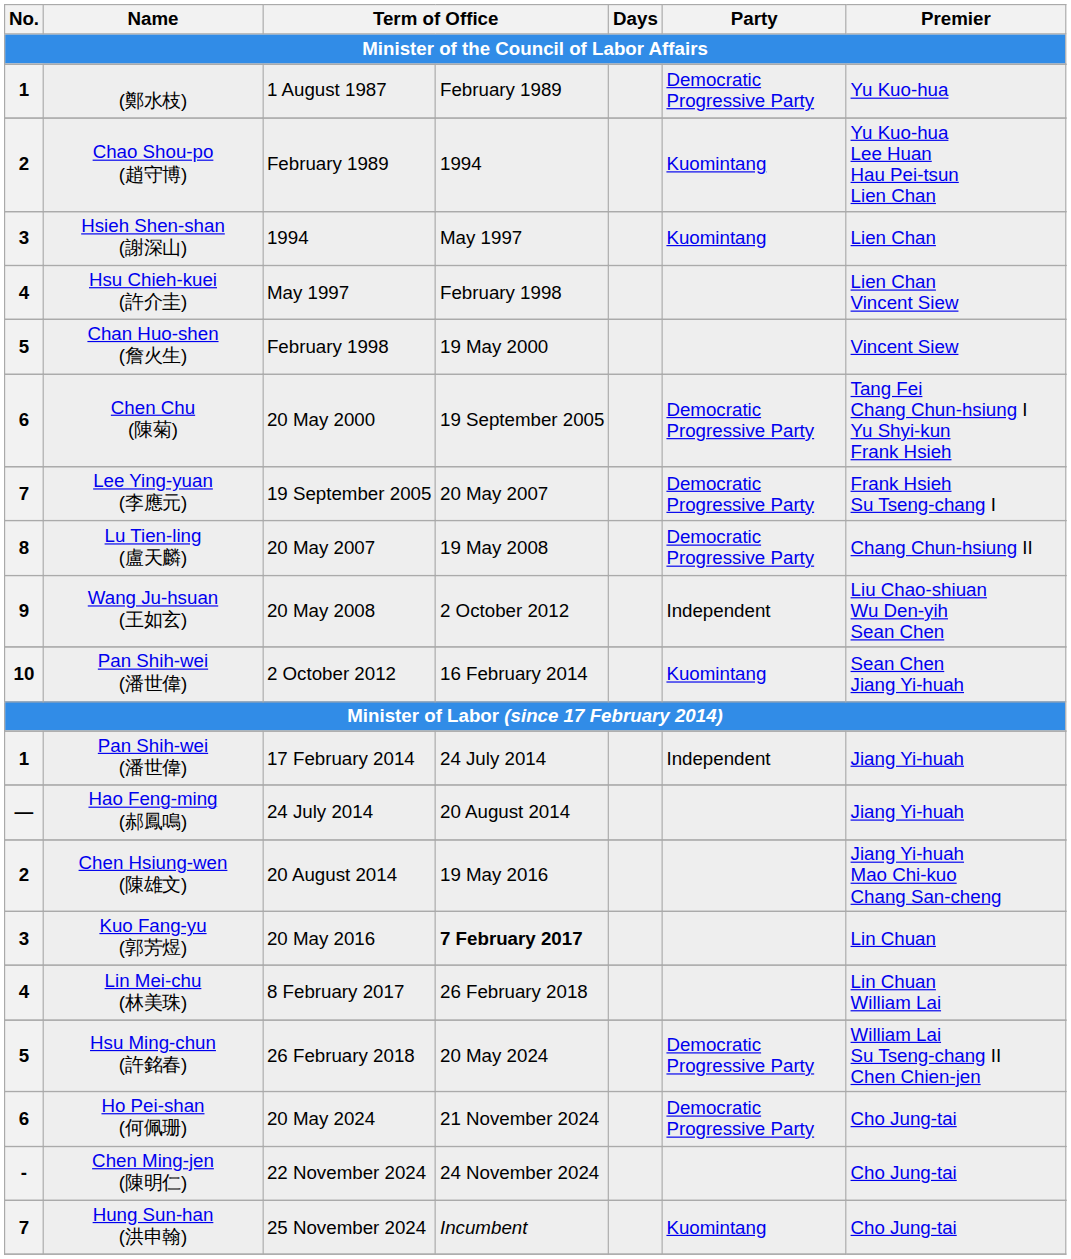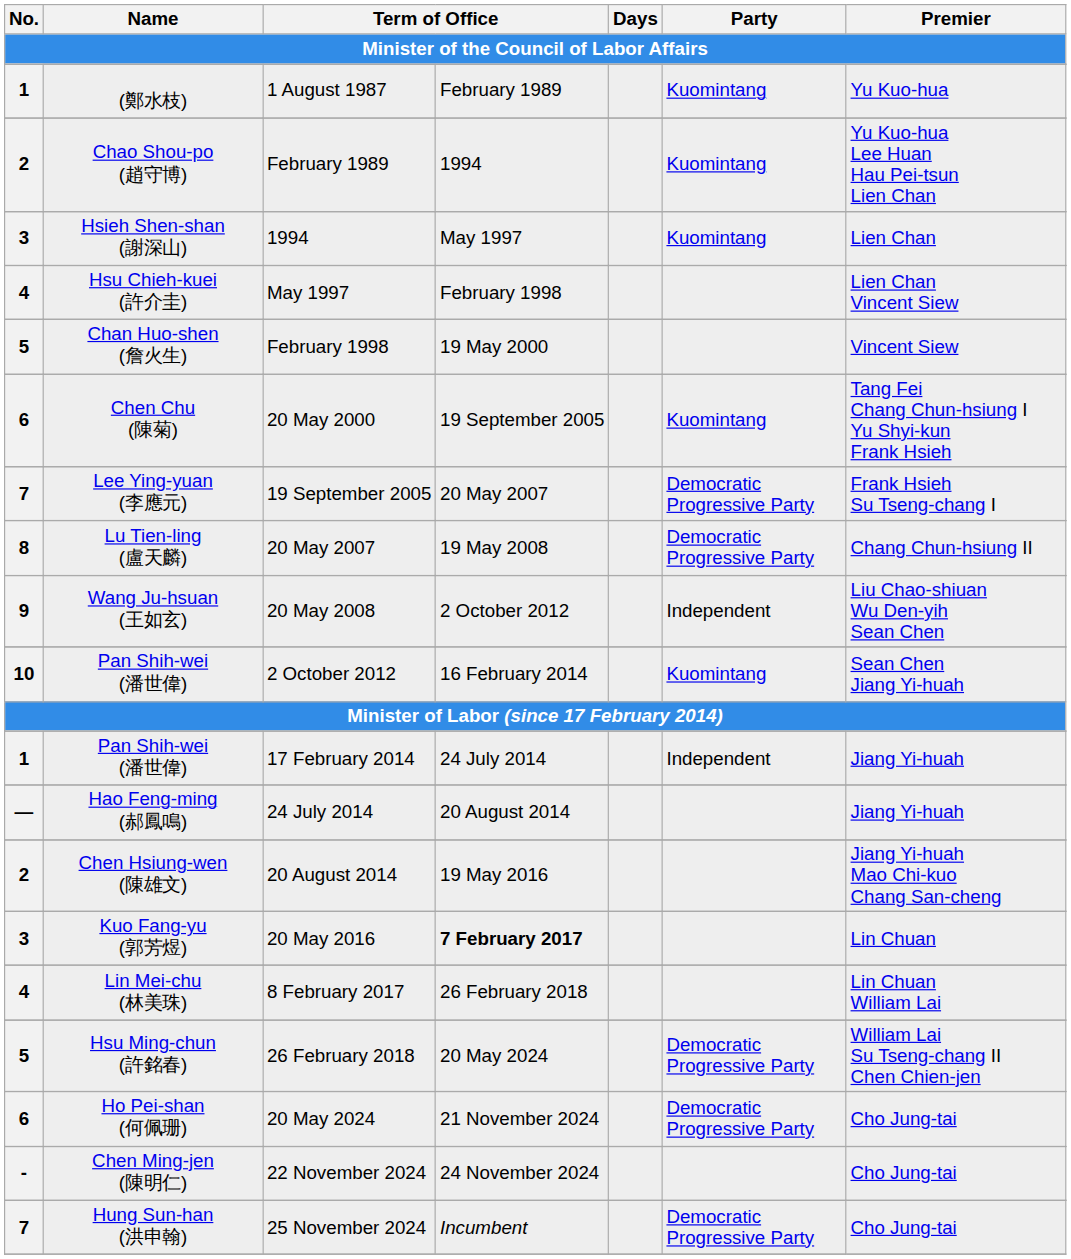1 August 1987 | Party: Democratic Progressive Party -> Kuomintang
20 May 2000 | Party: Democratic Progressive Party -> Kuomintang
25 November 2024 | Party: Kuomintang -> Democratic Progressive Party
